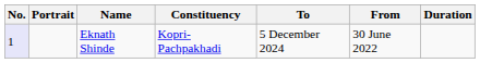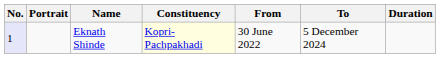columns swapped: From <-> To
Eknath Shinde | Constituency: no background -> lightyellow background
